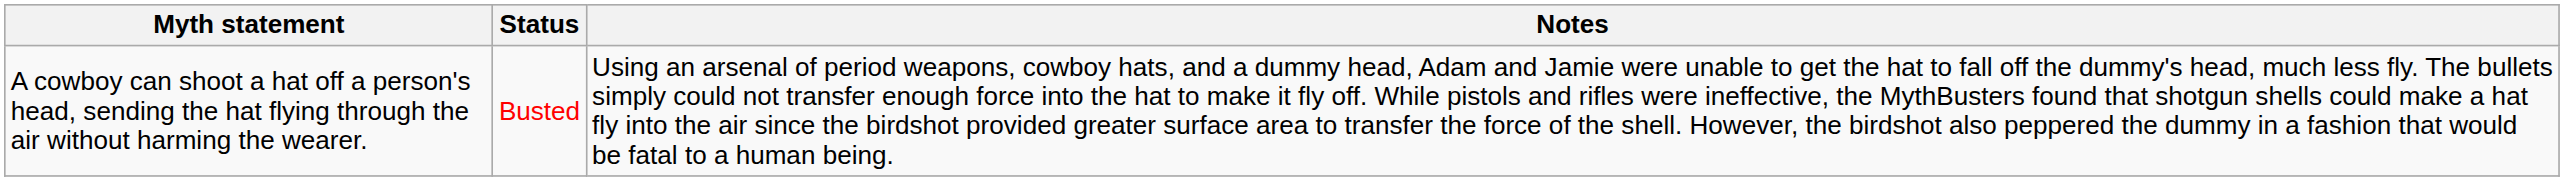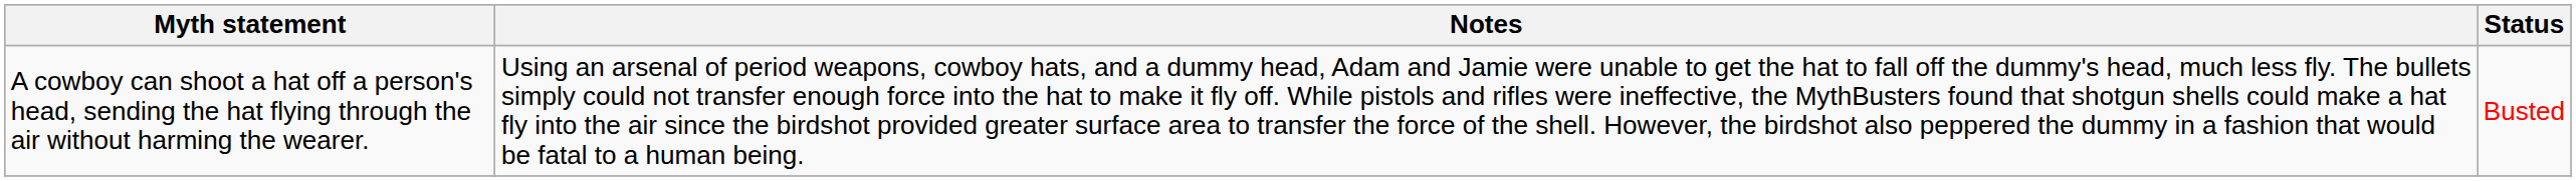columns swapped: Status <-> Notes
